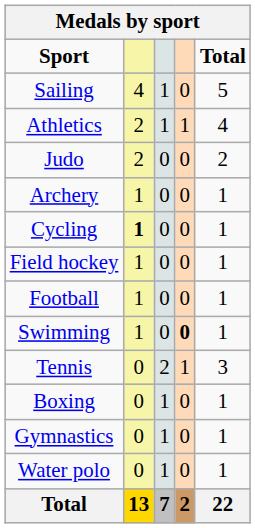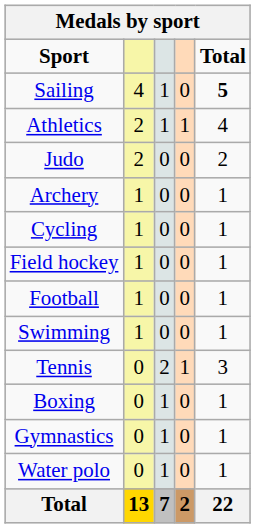Sailing | Total: normal -> bold
Cycling | column 2: bold -> normal
Swimming | column 4: bold -> normal
